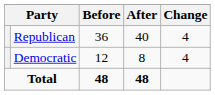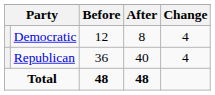rows swapped: Republican <-> Democratic
